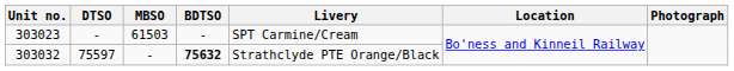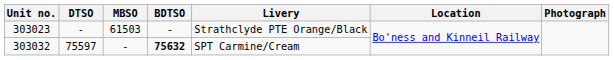303023 | Livery: SPT Carmine/Cream -> Strathclyde PTE Orange/Black
303032 | Livery: Strathclyde PTE Orange/Black -> SPT Carmine/Cream
